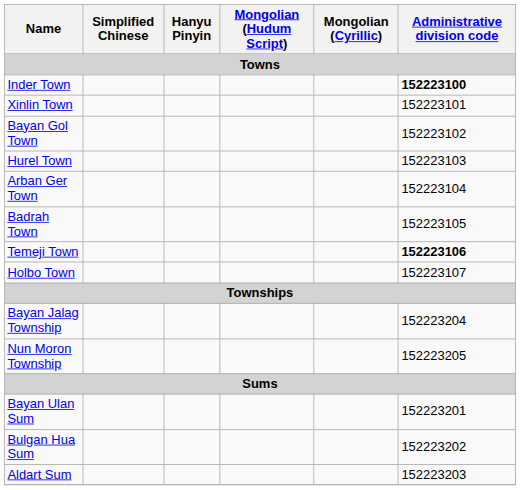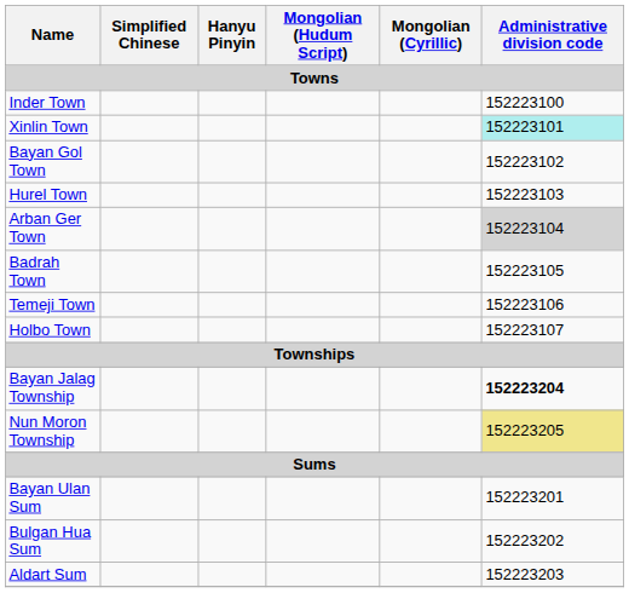Inder Town | Administrative division code: bold -> normal
Xinlin Town | Administrative division code: no background -> paleturquoise background
Arban Ger Town | Administrative division code: no background -> lightgrey background
Temeji Town | Administrative division code: bold -> normal
Bayan Jalag Township | Administrative division code: normal -> bold
Nun Moron Township | Administrative division code: no background -> khaki background
